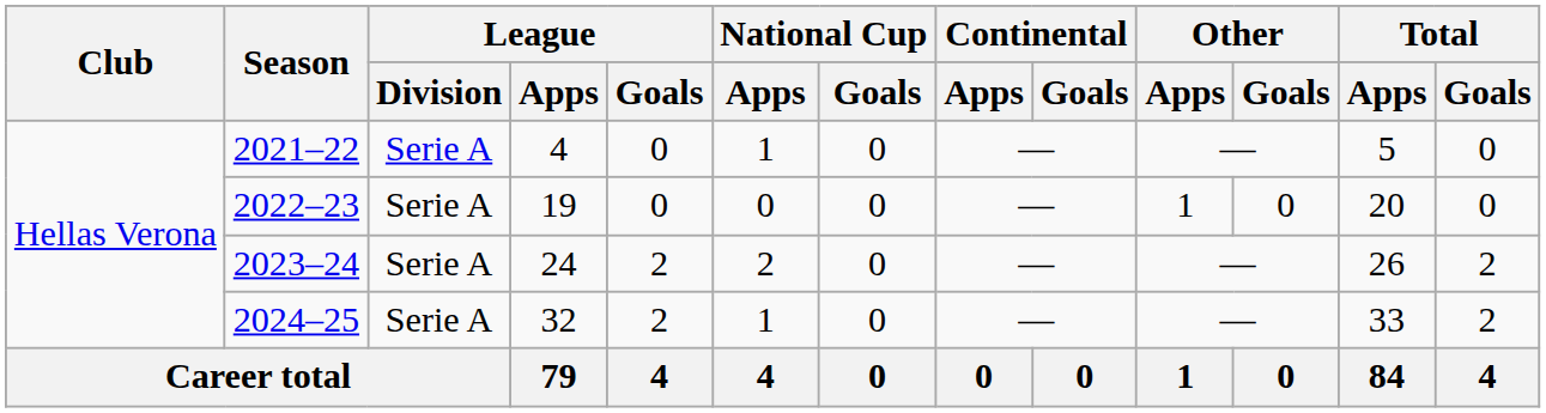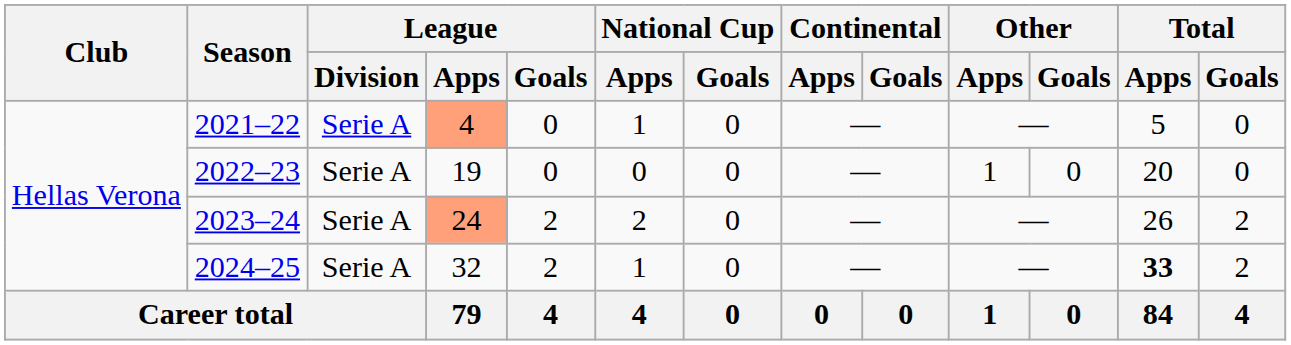2021–22 | League / Apps: no background -> lightsalmon background
2023–24 | League / Apps: no background -> lightsalmon background
2024–25 | Total / Apps: normal -> bold
